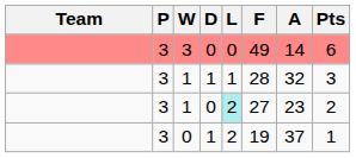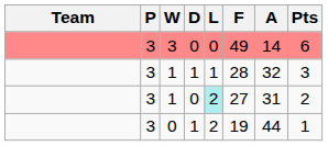row 4 | A: 23 -> 31
row 5 | A: 37 -> 44
